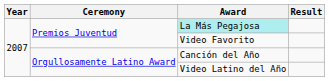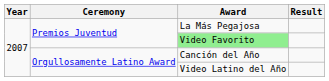La Más Pegajosa | Award: paleturquoise background -> no background
Video Favorito | Award: no background -> lightgreen background
